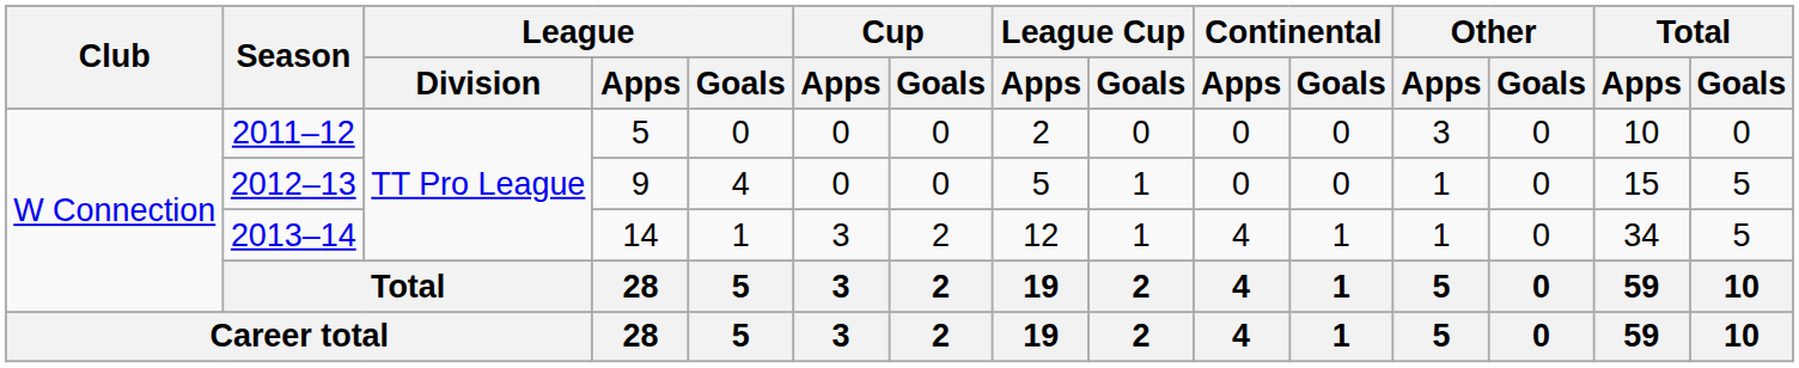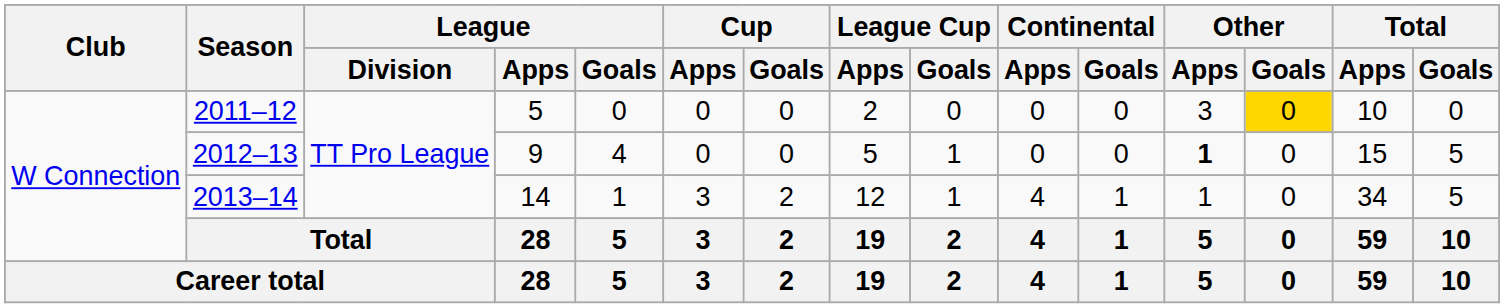2011–12 | Other / Goals: no background -> gold background
2012–13 | Other / Apps: normal -> bold
